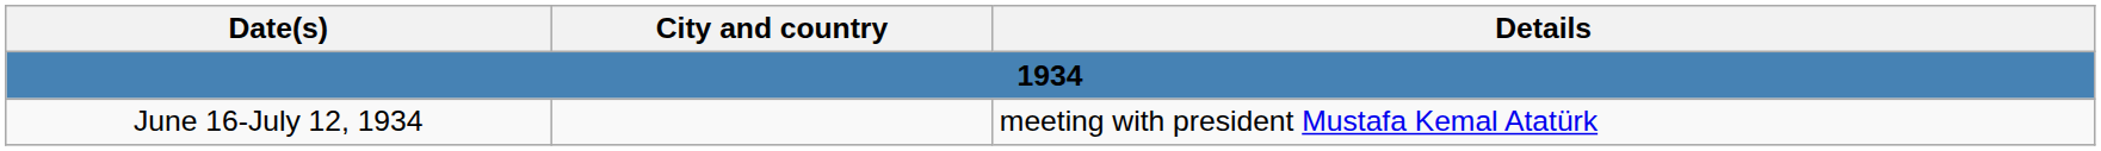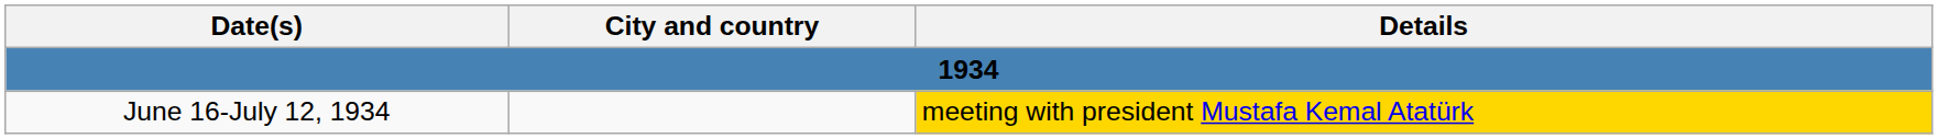June 16-July 12, 1934 | Details: no background -> gold background
